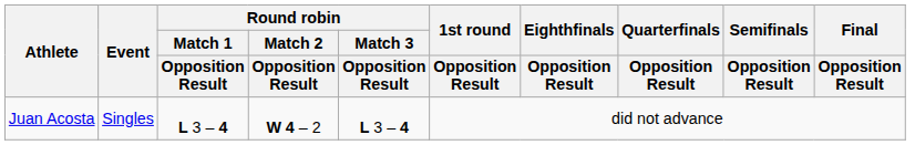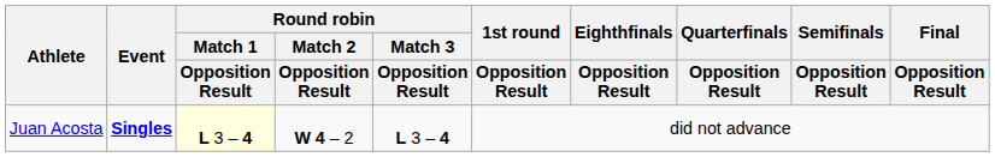Juan Acosta | Event: normal -> bold
Juan Acosta | Round robin / Match 1 / Opposition Result: no background -> lightyellow background
